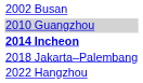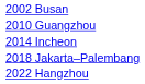2010 Guangzhou | column 1: lightgrey background -> no background
2014 Incheon | column 1: bold -> normal
